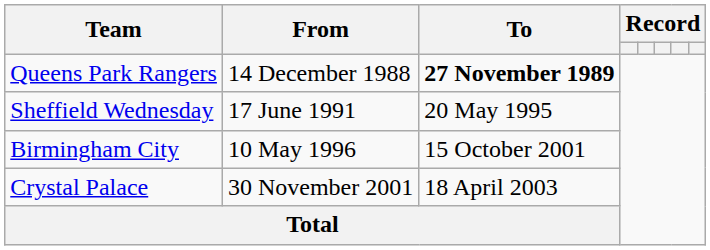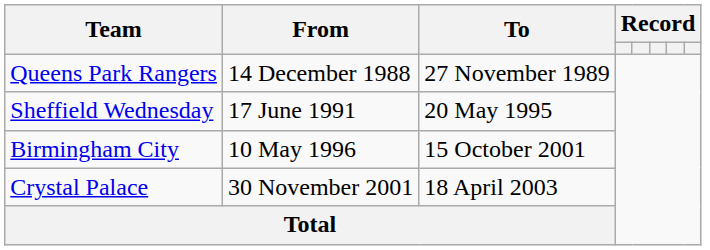Queens Park Rangers | To: bold -> normal
